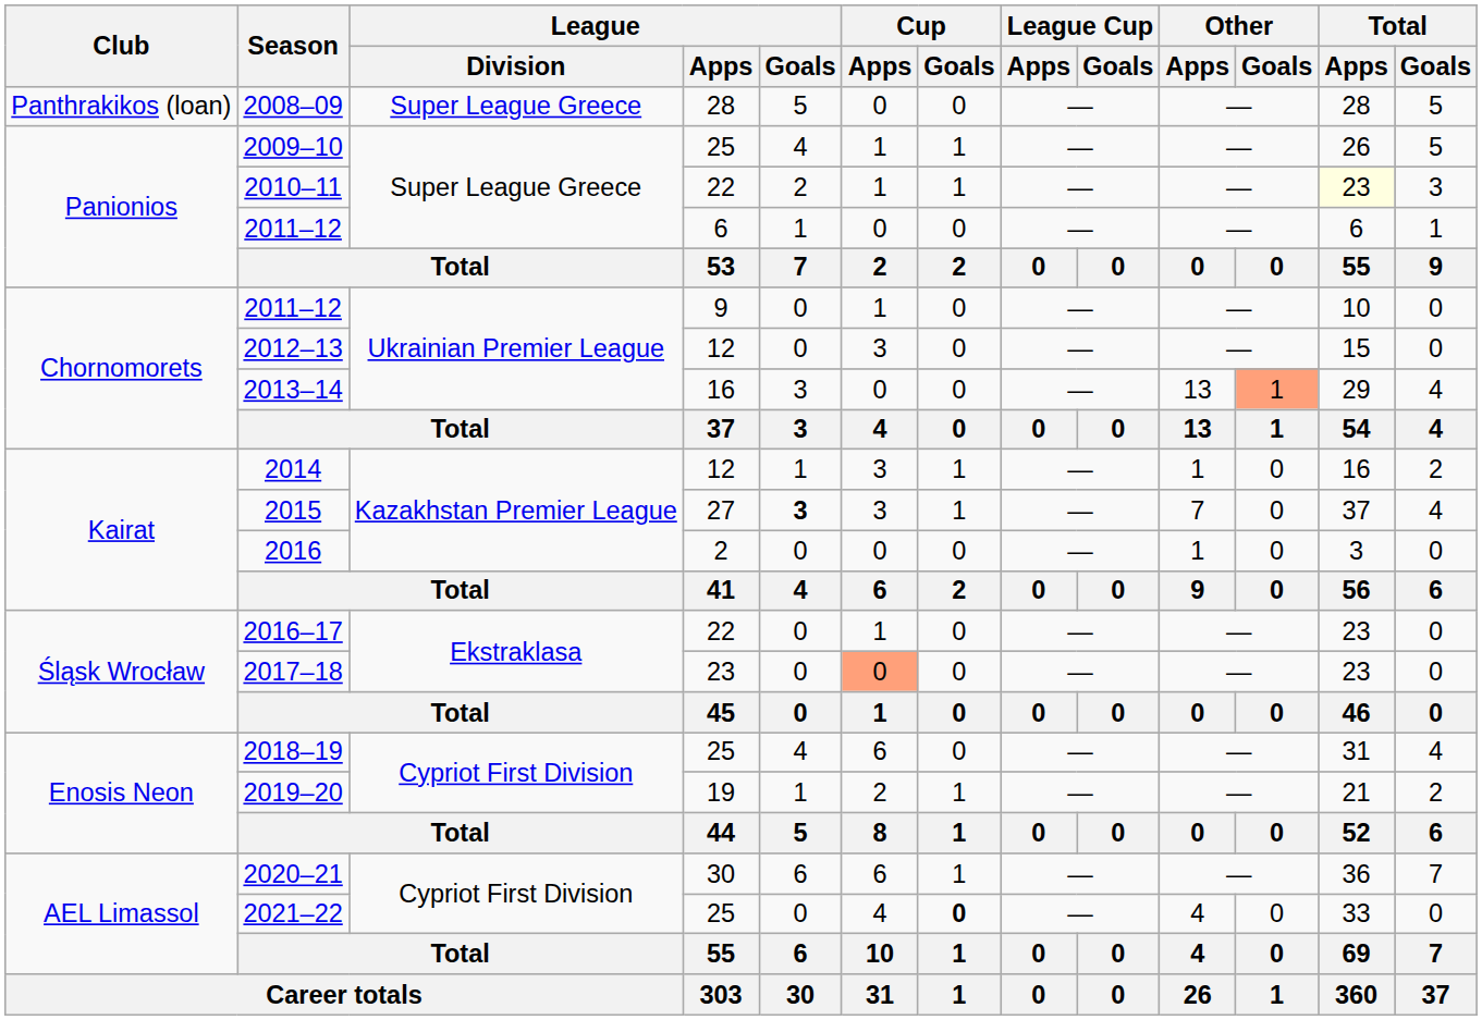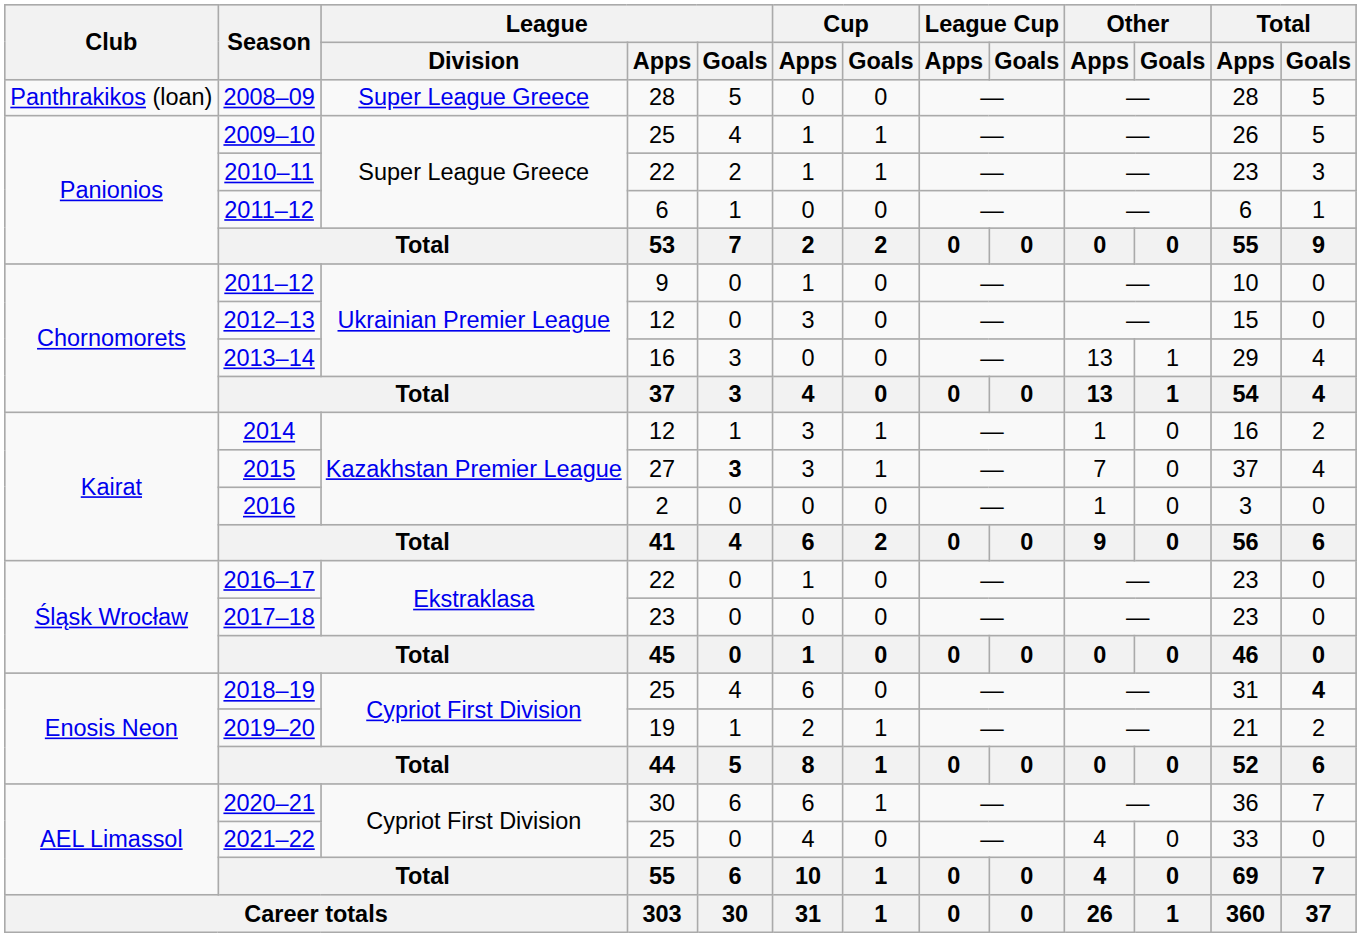2010–11 | Total / Apps: lightyellow background -> no background
2013–14 | Other / Goals: lightsalmon background -> no background
2017–18 | Cup / Apps: lightsalmon background -> no background
2018–19 | Total / Goals: normal -> bold
2021–22 | Cup / Goals: bold -> normal
